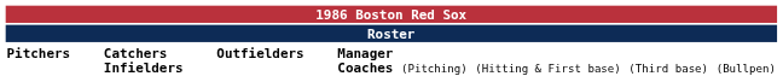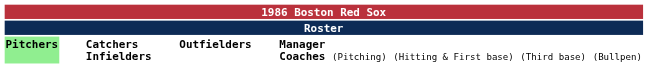Pitchers | column 1: no background -> lightgreen background
